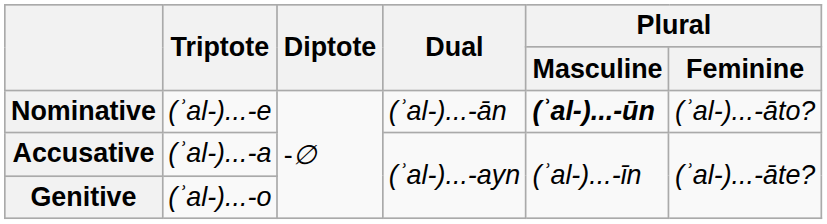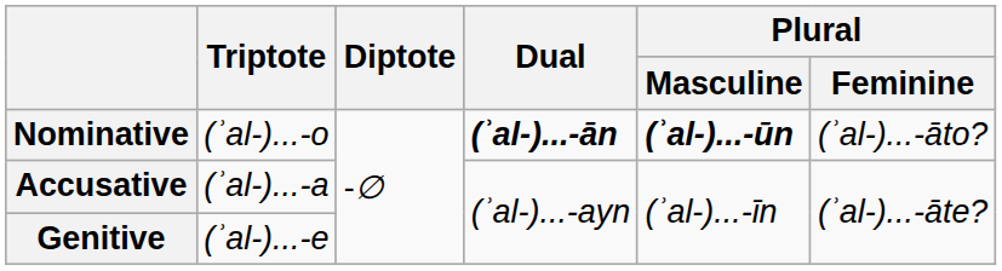Nominative | Triptote: (ʾal-)...-e -> (ʾal-)...-o
Nominative | Dual: normal -> bold
Genitive | Triptote: (ʾal-)...-o -> (ʾal-)...-e
